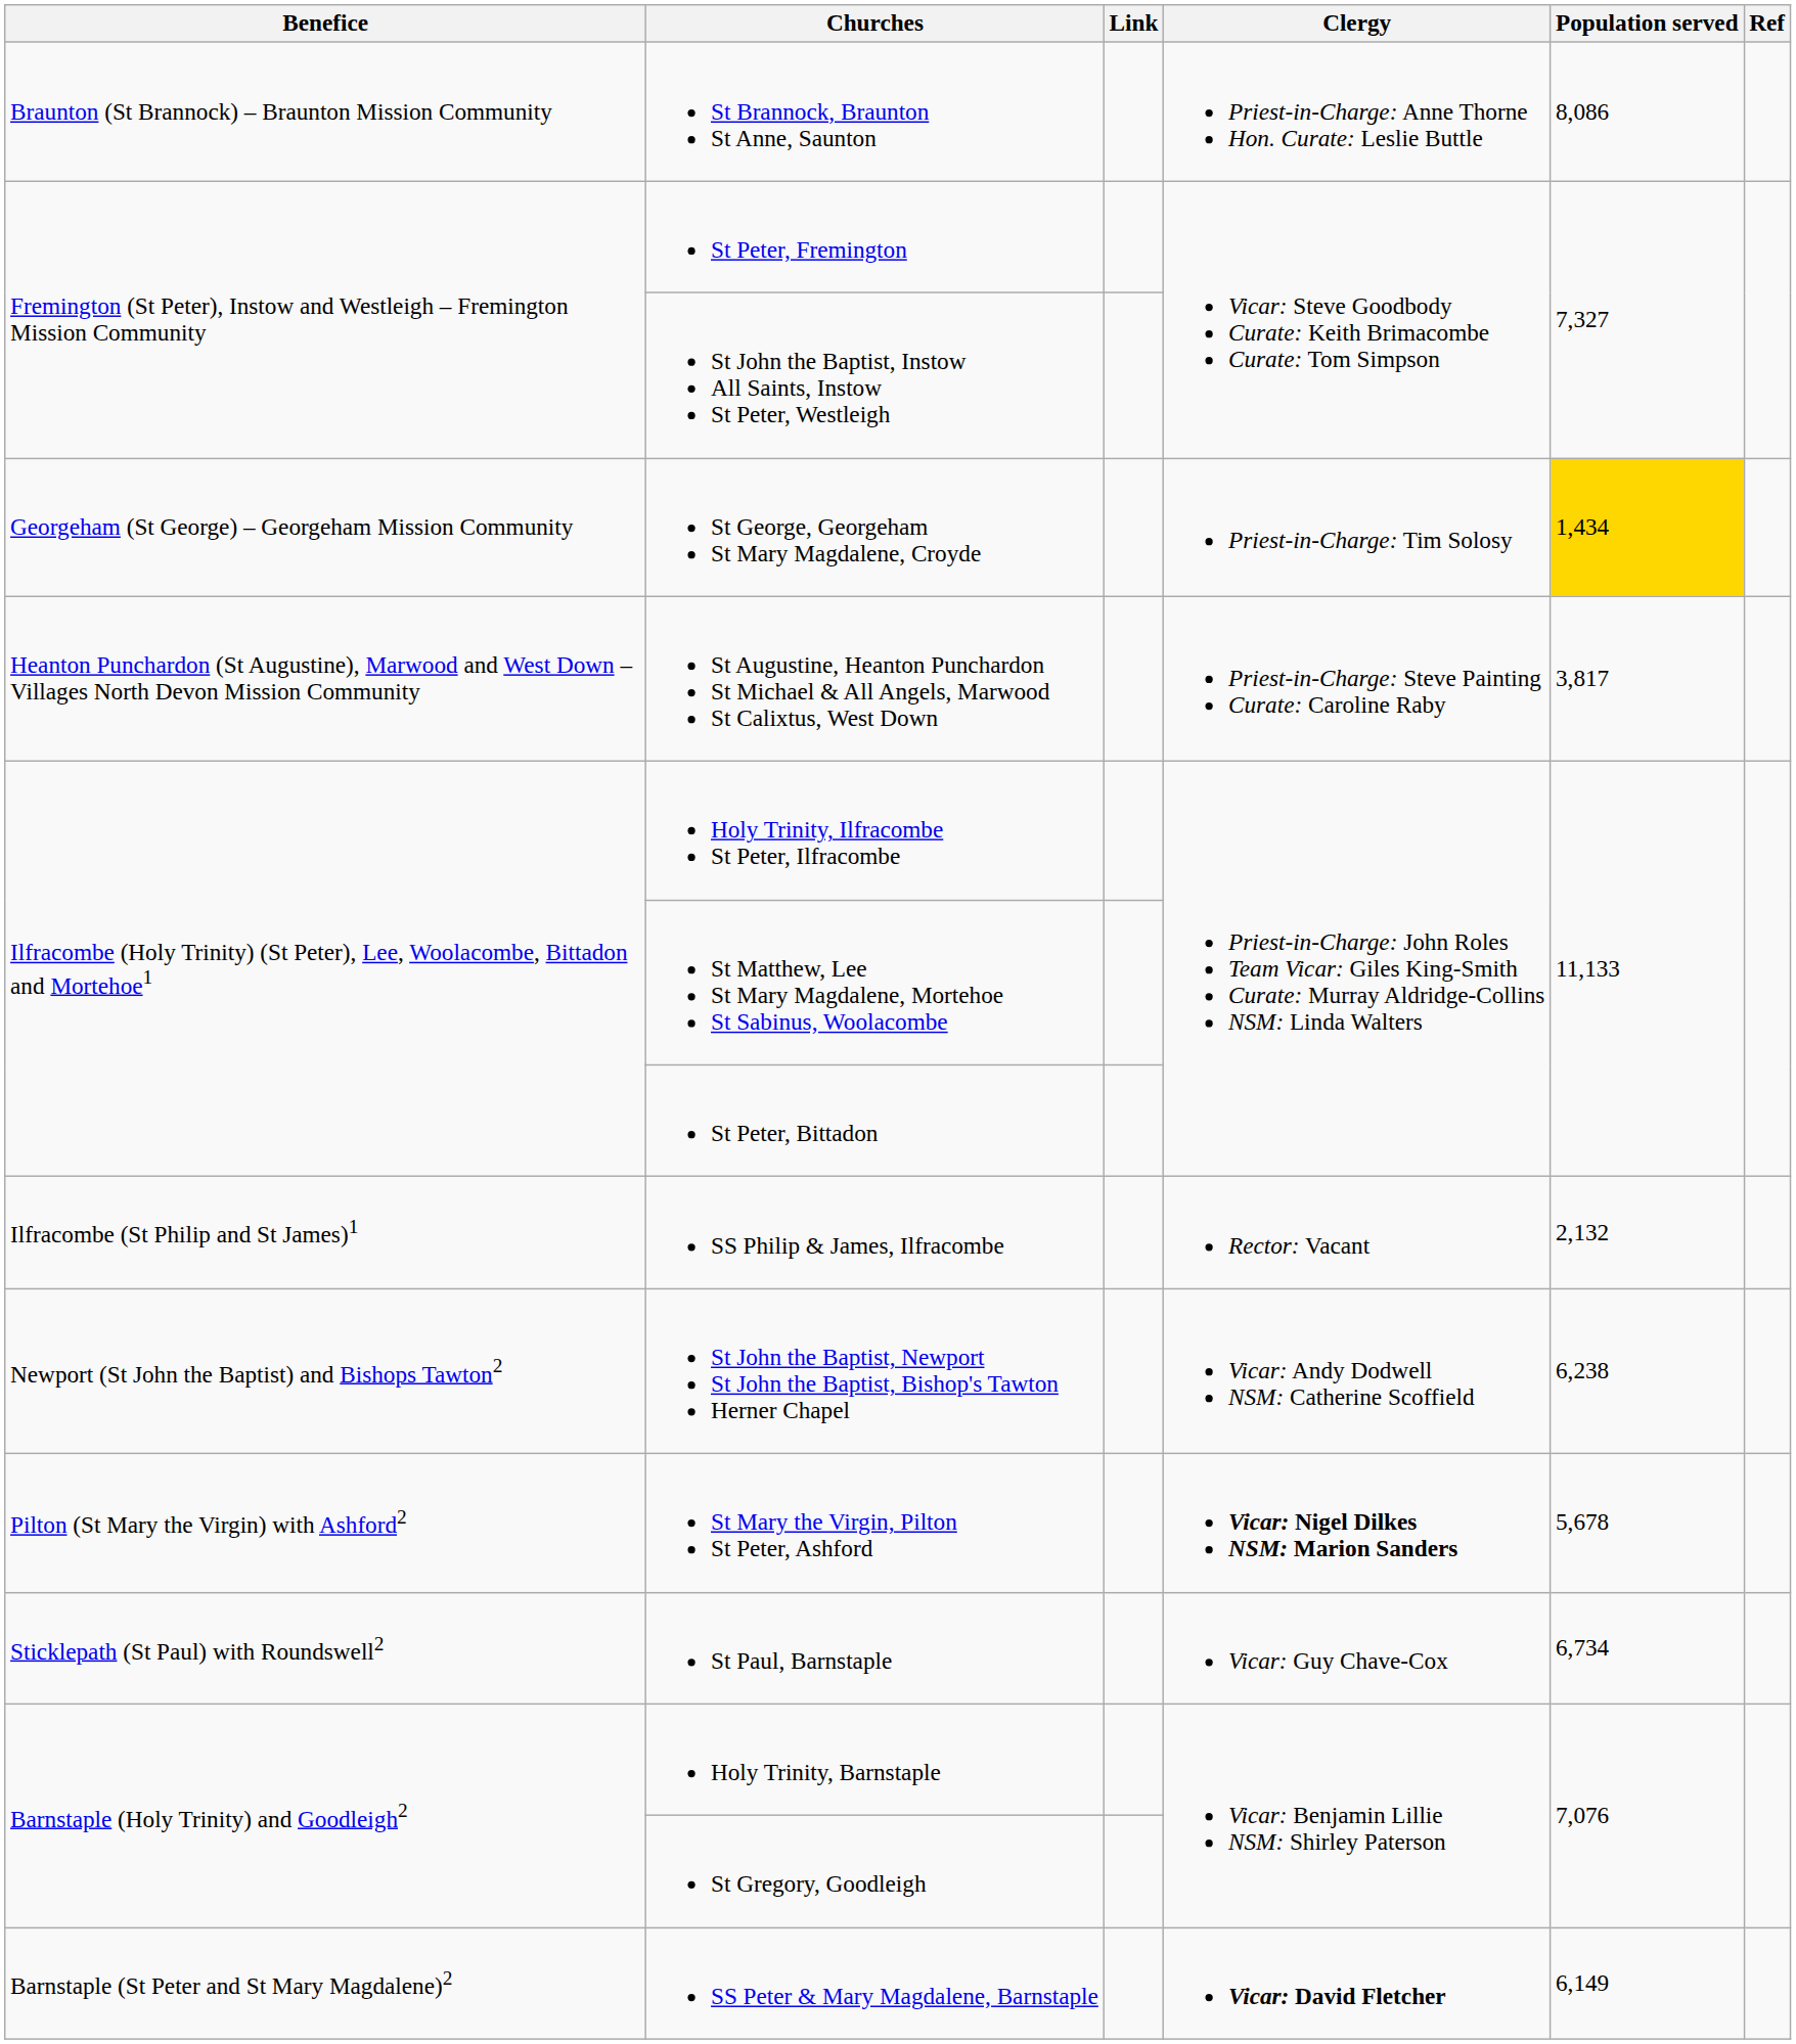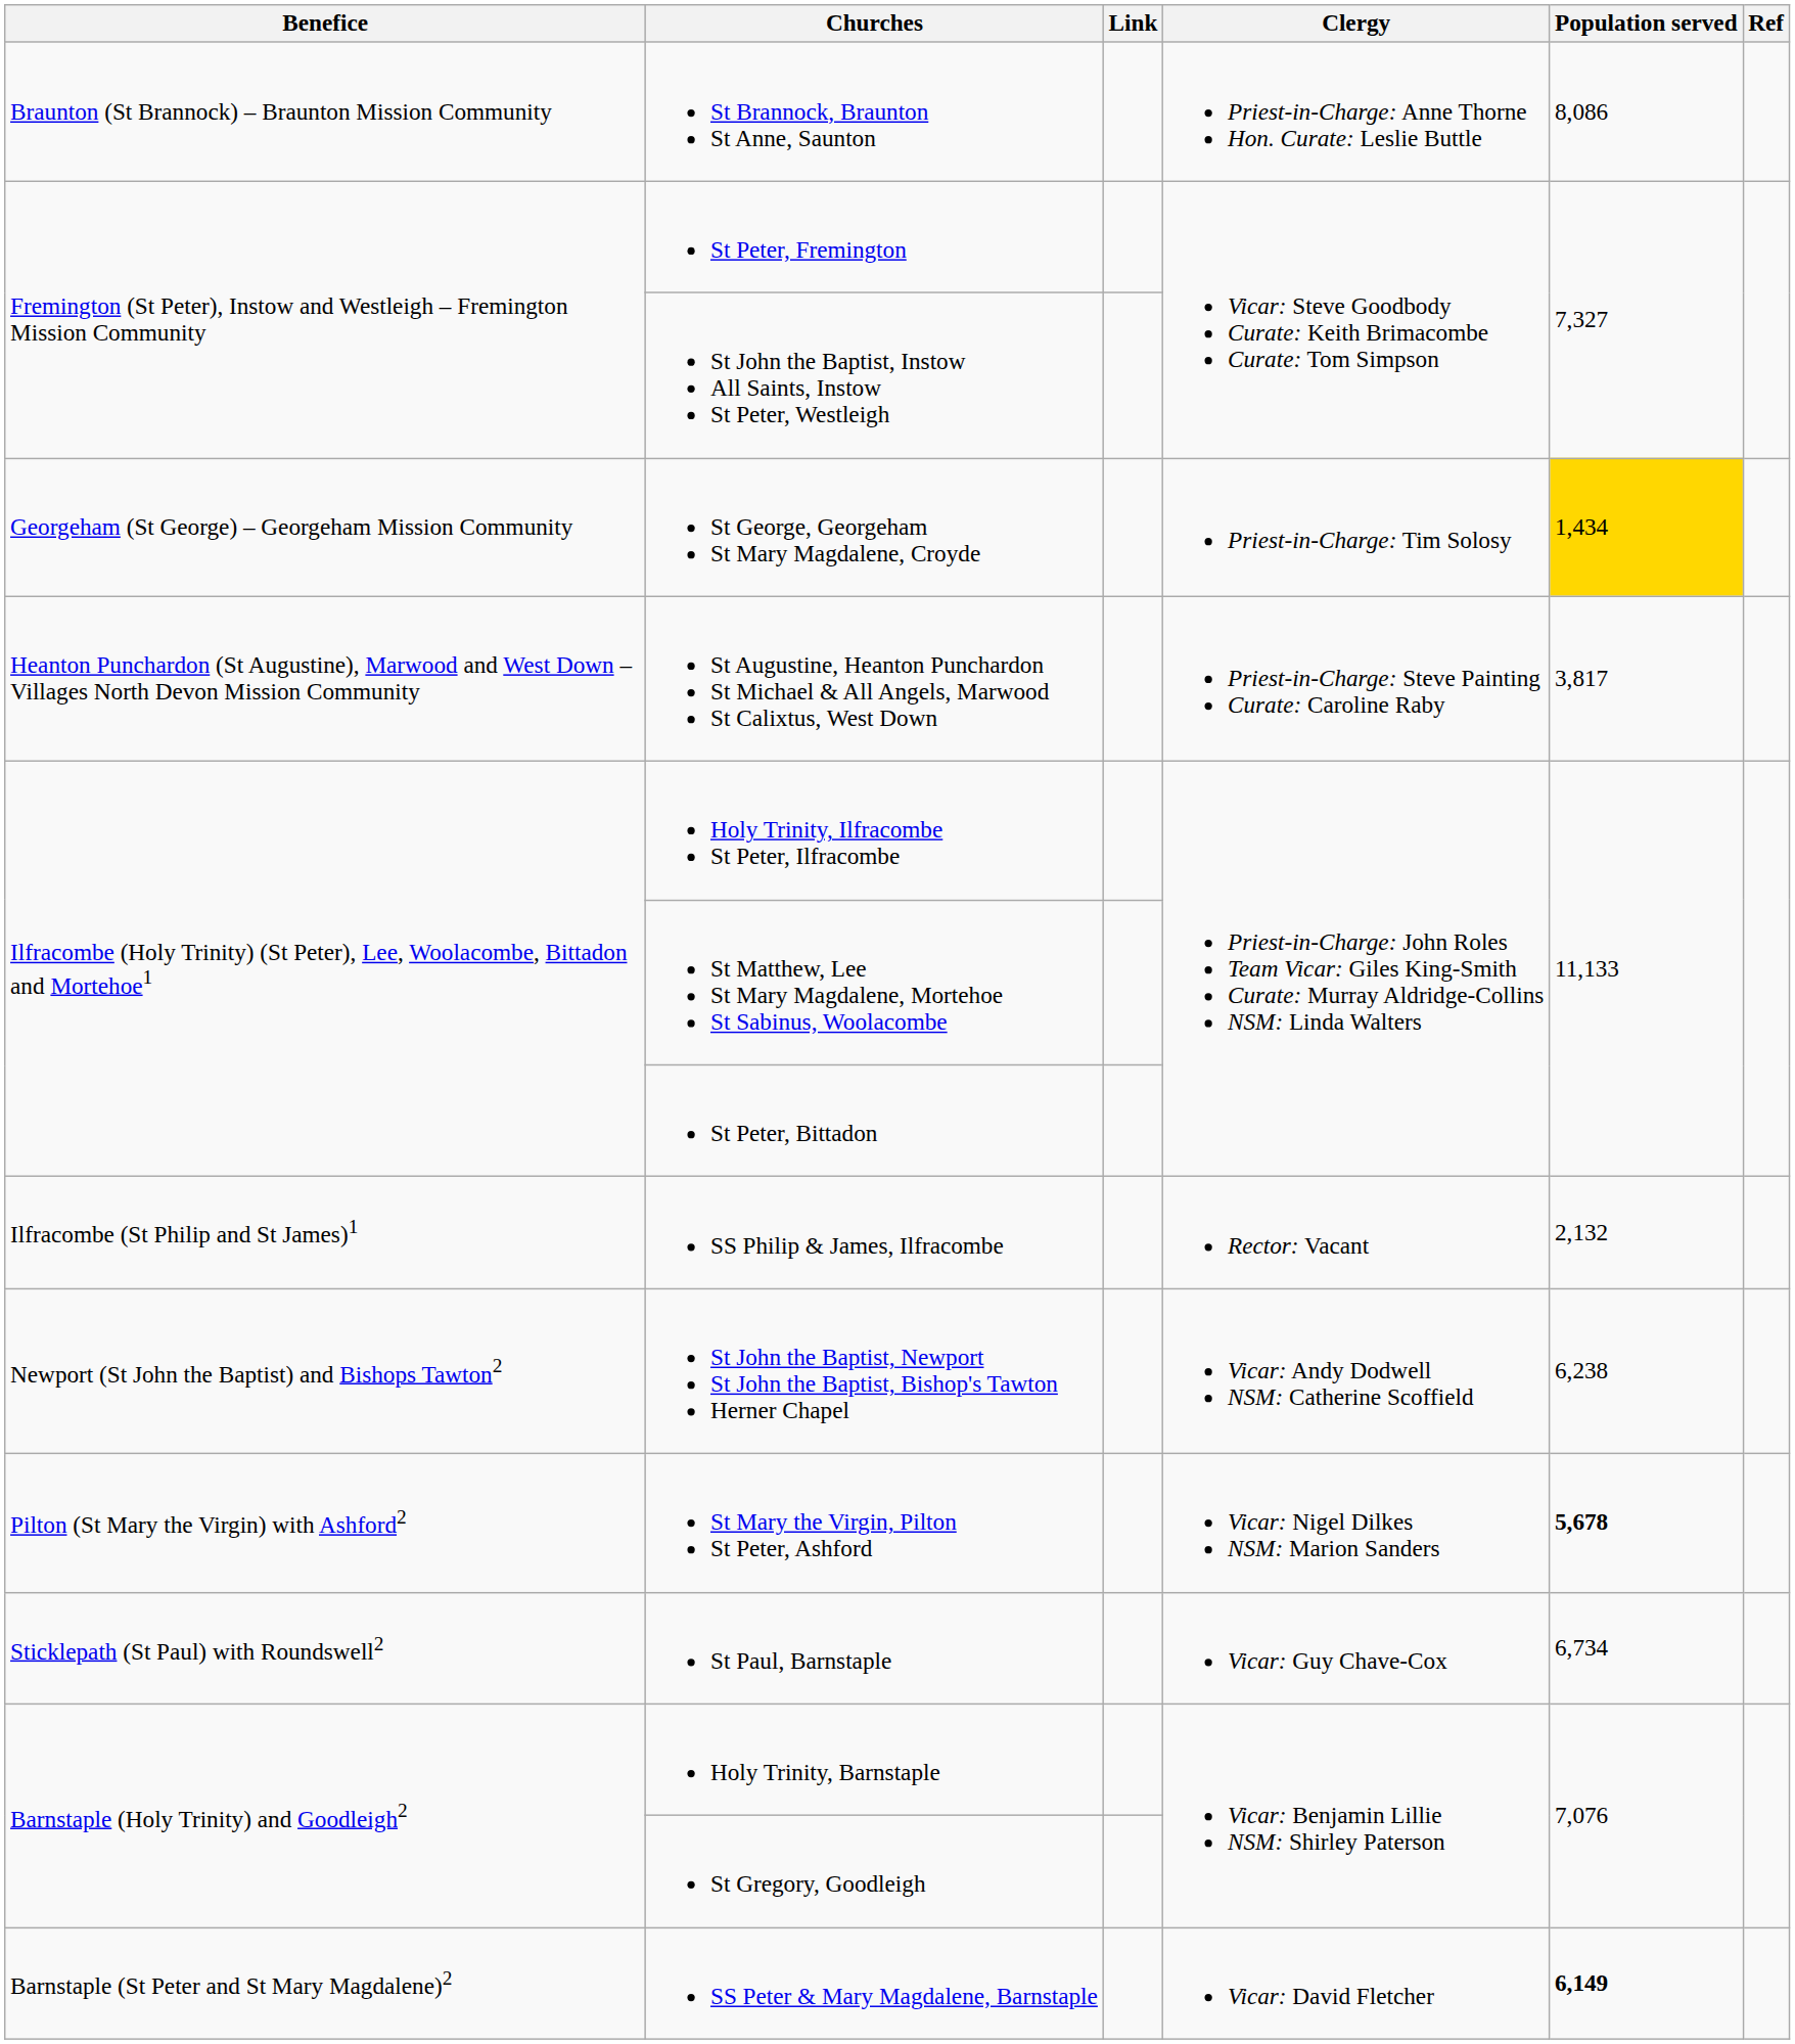St Mary the Virgin, Pilton St Peter, Ashford | Clergy: bold -> normal
St Mary the Virgin, Pilton St Peter, Ashford | Population served: normal -> bold
SS Peter & Mary Magdalene, Barnstaple | Clergy: bold -> normal
SS Peter & Mary Magdalene, Barnstaple | Population served: normal -> bold
